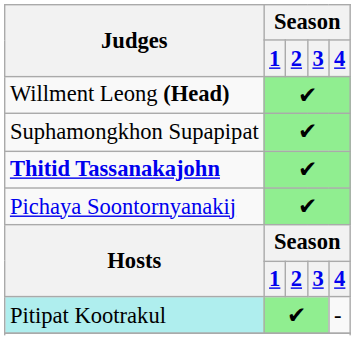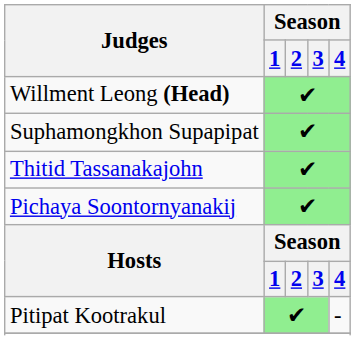Thitid Tassanakajohn | Judges: bold -> normal
Pitipat Kootrakul | Judges: paleturquoise background -> no background
